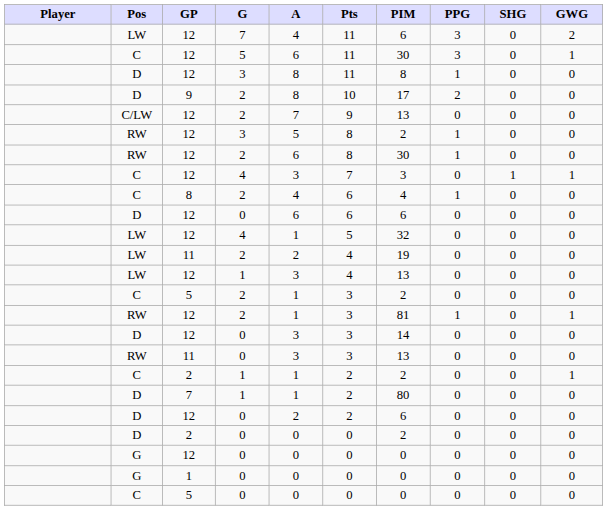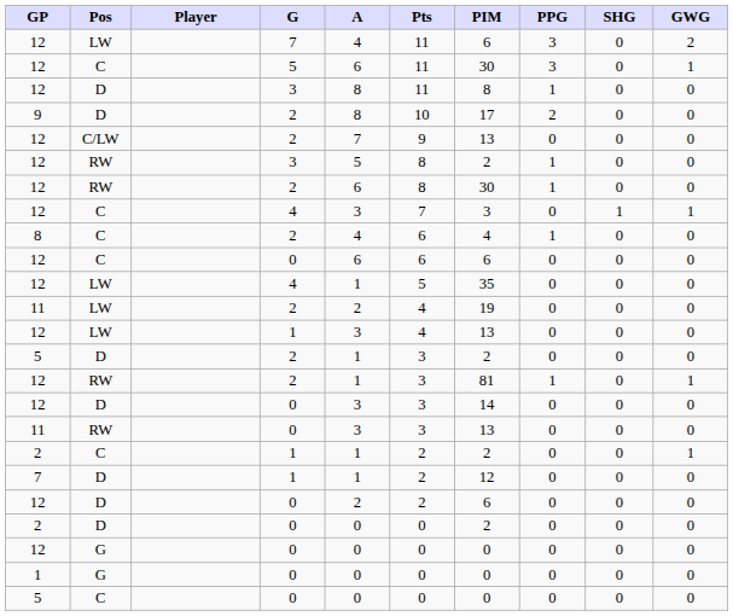columns swapped: Player <-> GP
row 11 | Pos: D -> C
row 12 | PIM: 32 -> 35
row 15 | Pos: C -> D
row 20 | PIM: 80 -> 12
